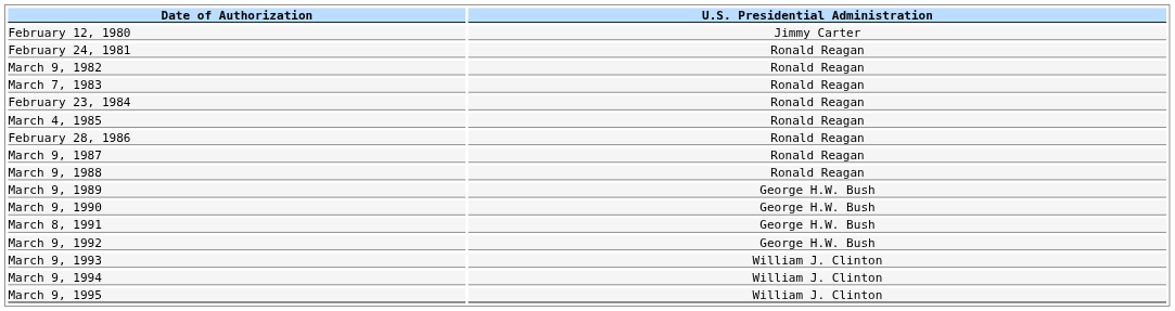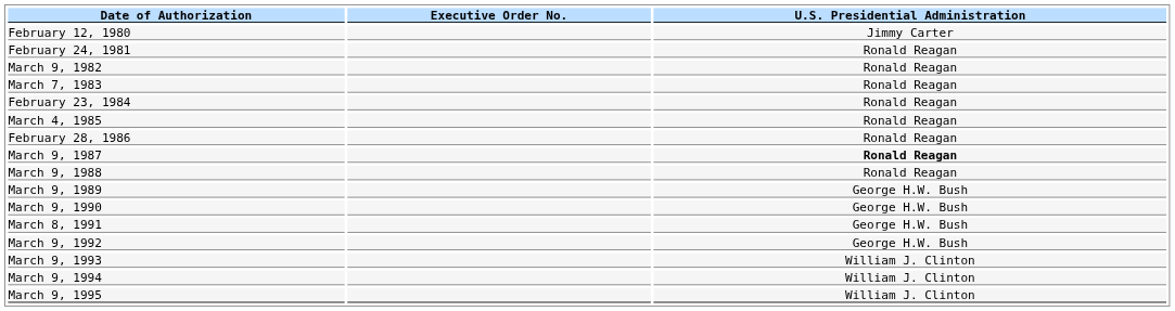+ column: Executive Order No.
March 9, 1987 | U.S. Presidential Administration: normal -> bold
